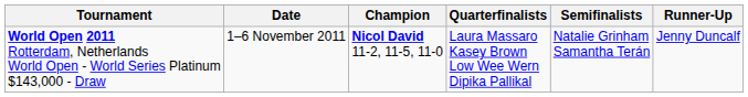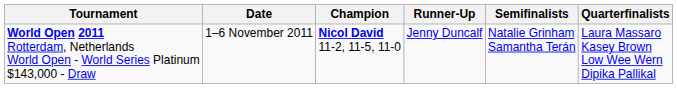columns swapped: Runner-Up <-> Quarterfinalists
